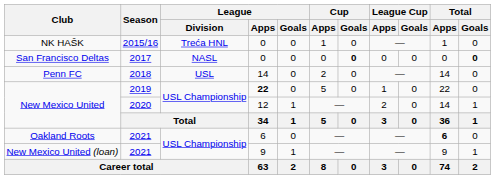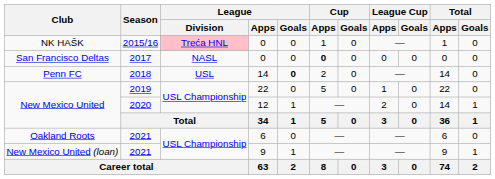NK HAŠK | League / Division: no background -> pink background
San Francisco Deltas | Cup / Apps: normal -> bold
San Francisco Deltas | Cup / Goals: bold -> normal
San Francisco Deltas | Total / Goals: bold -> normal
Penn FC | League / Goals: normal -> bold
New Mexico United / 2019 | League / Apps: bold -> normal
Oakland Roots | Total / Apps: bold -> normal
